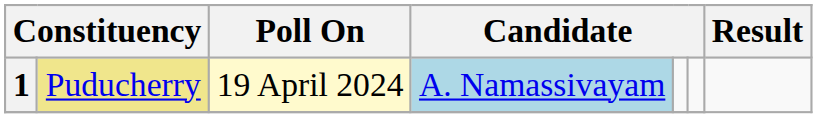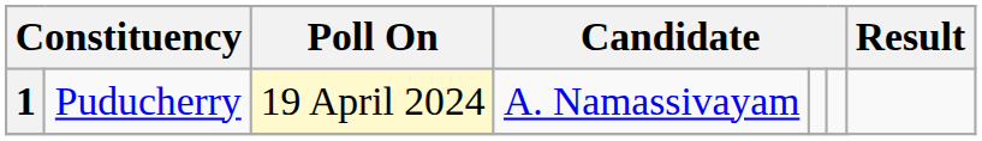1 | column 2: khaki background -> no background
1 | column 4: lightblue background -> no background
